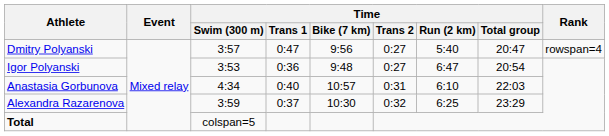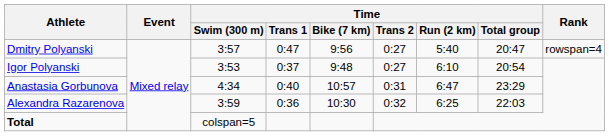Igor Polyanski | Time / Trans 1: 0:36 -> 0:37
Igor Polyanski | Time / Run (2 km): 6:47 -> 6:10
Anastasia Gorbunova | Time / Run (2 km): 6:10 -> 6:47
Anastasia Gorbunova | Time / Total group: 22:03 -> 23:29
Alexandra Razarenova | Time / Trans 1: 0:37 -> 0:36
Alexandra Razarenova | Time / Total group: 23:29 -> 22:03
